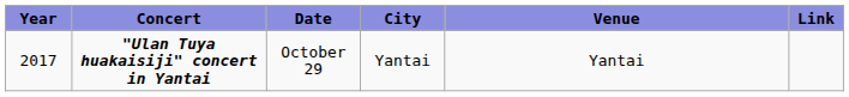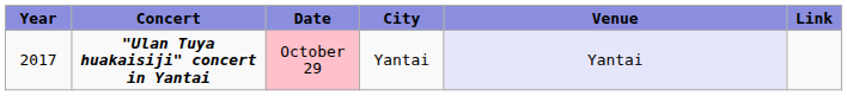"Ulan Tuya huakaisiji" concert in Yantai | Date: no background -> pink background
"Ulan Tuya huakaisiji" concert in Yantai | Venue: no background -> lavender background
